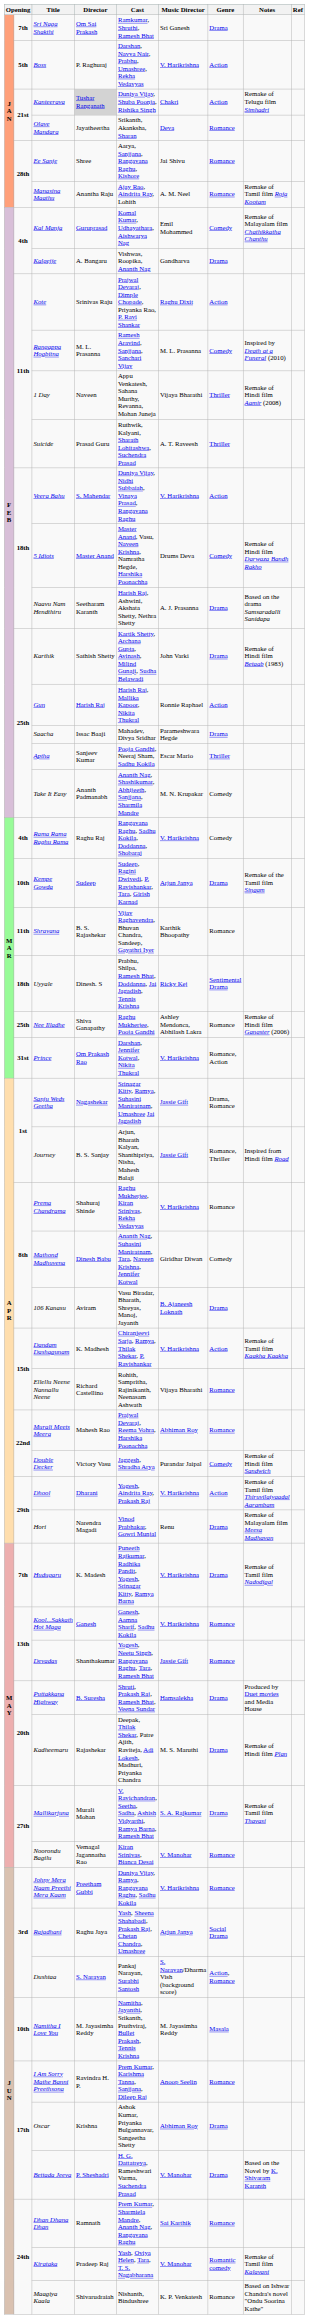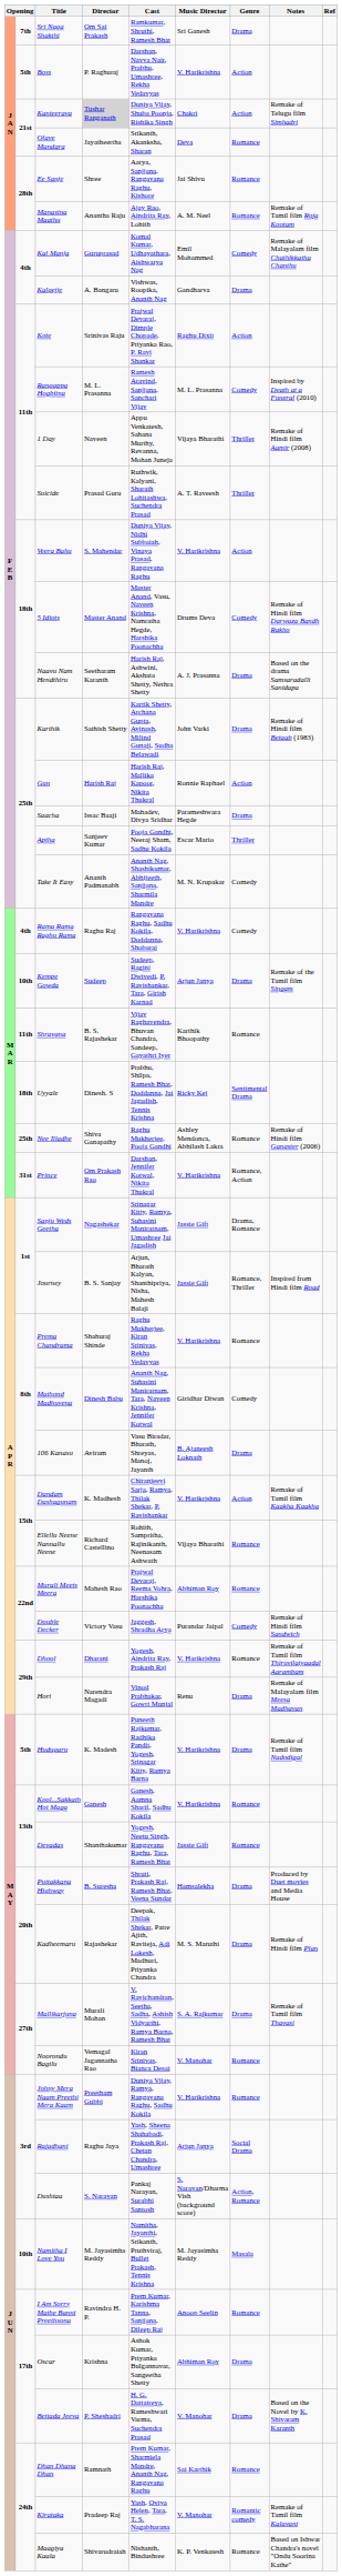Dhool | Genre: Action -> Romance
Hudugaru | column 2: 7th -> 5th
